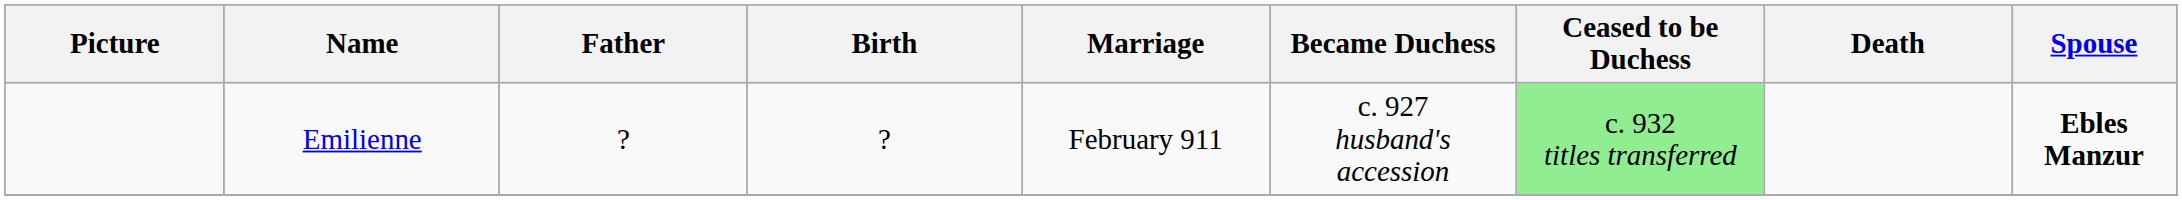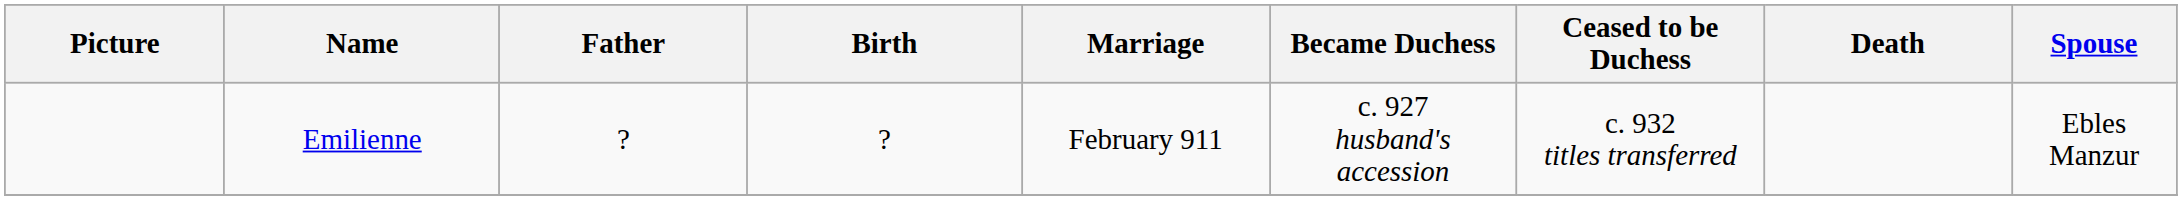Emilienne | Ceased to be Duchess: lightgreen background -> no background
Emilienne | Spouse: bold -> normal
